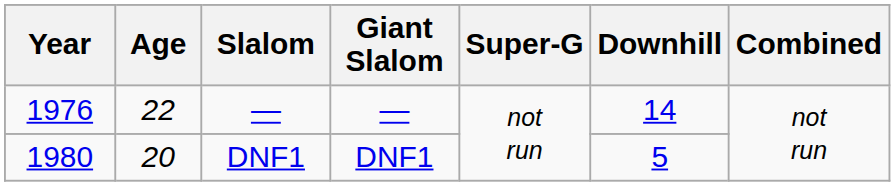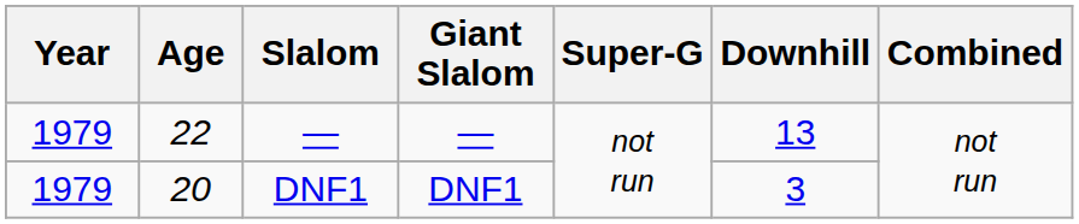row 2 | Year: 1976 -> 1979
row 2 | Downhill: 14 -> 13
row 3 | Year: 1980 -> 1979
row 3 | Downhill: 5 -> 3
